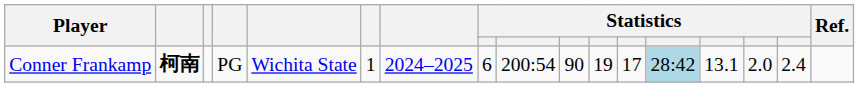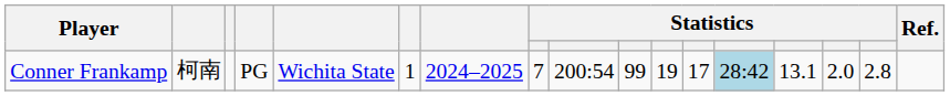Conner Frankamp | column 2: bold -> normal
Conner Frankamp | column 8: 6 -> 7
Conner Frankamp | column 10: 90 -> 99
Conner Frankamp | column 16: 2.4 -> 2.8
